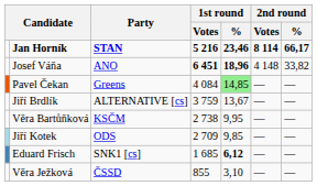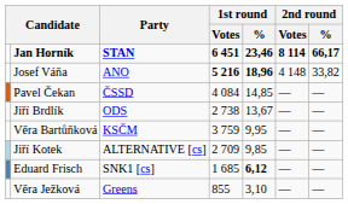Jan Horník | 1st round / Votes: 5 216 -> 6 451
Josef Váňa | 1st round / Votes: 6 451 -> 5 216
Pavel Čekan | Party: Greens -> ČSSD
Pavel Čekan | 1st round / %: lightgreen background -> no background
Jiří Brdlík | Party: ALTERNATIVE [cs] -> ODS
Jiří Brdlík | 1st round / Votes: 3 759 -> 2 738
Věra Bartůňková | 1st round / Votes: 2 738 -> 3 759
Jiří Kotek | Party: ODS -> ALTERNATIVE [cs]
Věra Ježková | Party: ČSSD -> Greens
